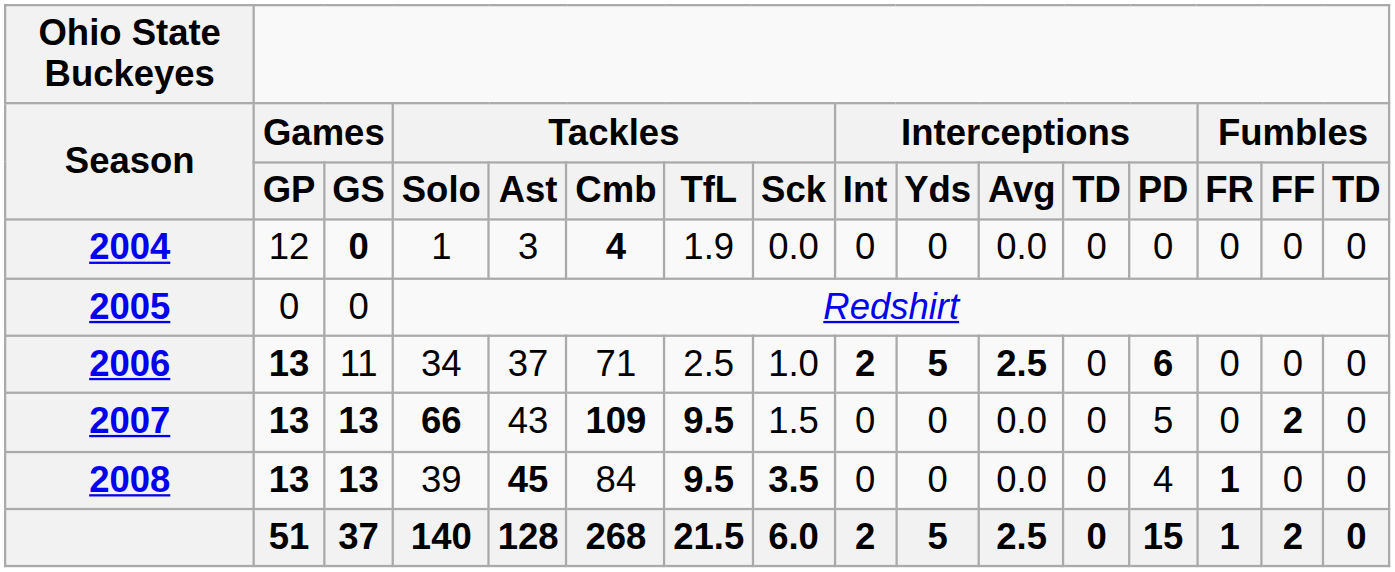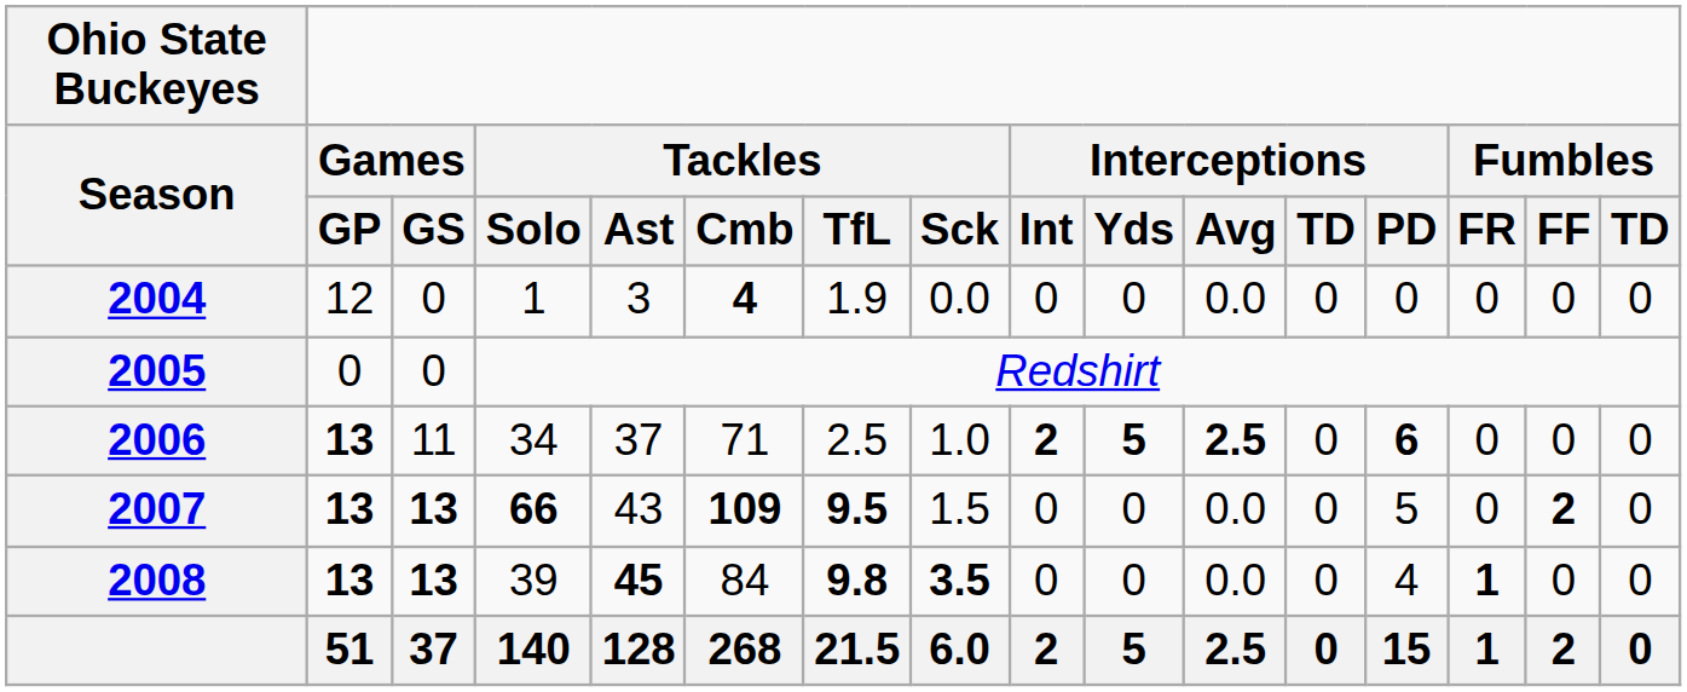2004 | Games / GS: bold -> normal
2008 | Tackles / TfL: 9.5 -> 9.8
